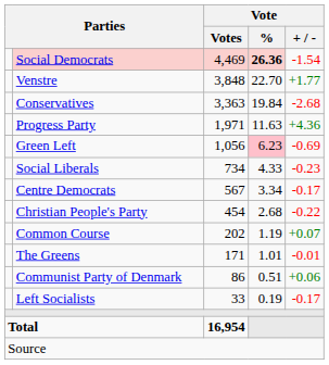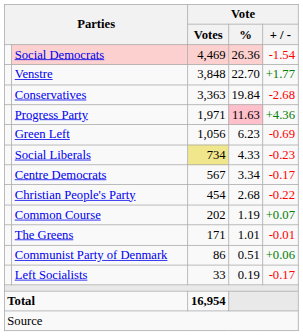Social Democrats | Vote / %: bold -> normal
Progress Party | Vote / %: no background -> pink background
Green Left | Vote / %: pink background -> no background
Social Liberals | Vote / Votes: no background -> khaki background
